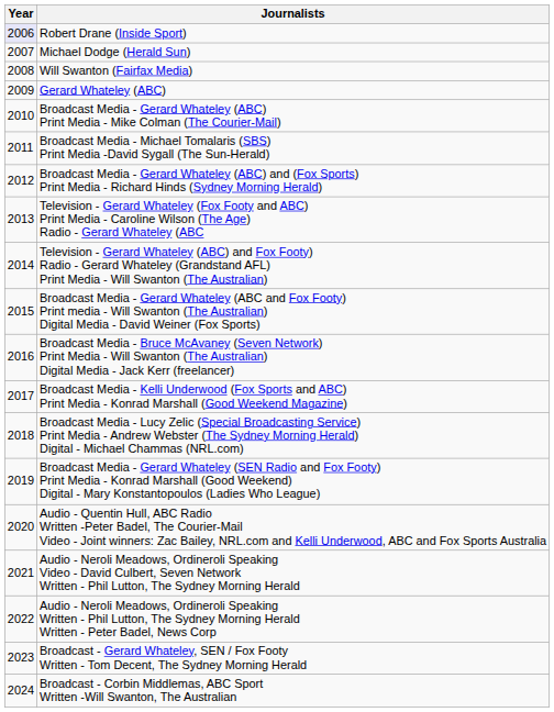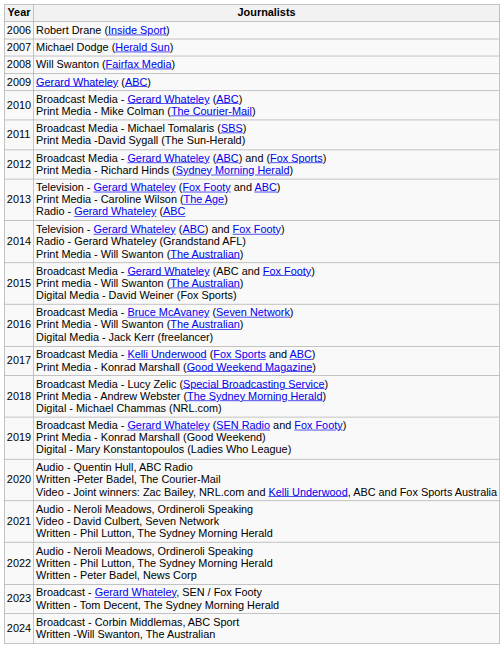Robert Drane (Inside Sport) | Year: lavender background -> no background
